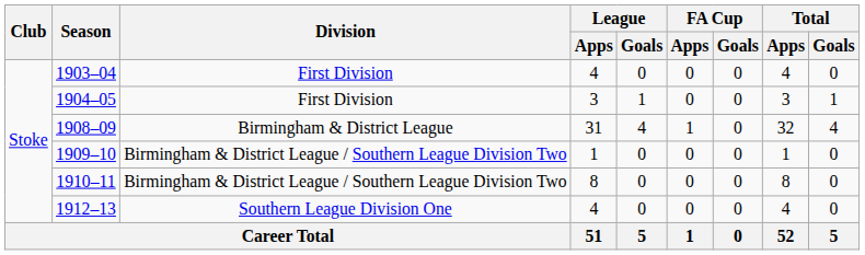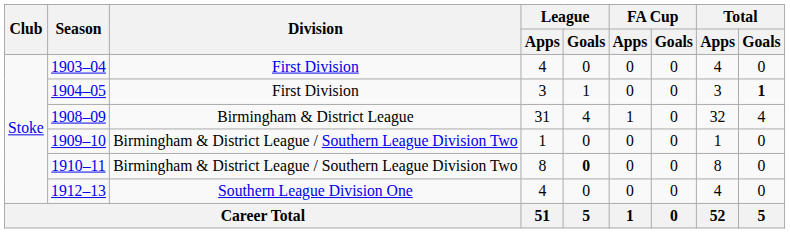1904–05 | Total / Goals: normal -> bold
1910–11 | League / Goals: normal -> bold
